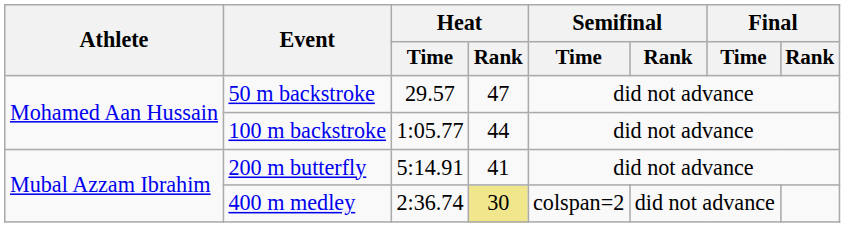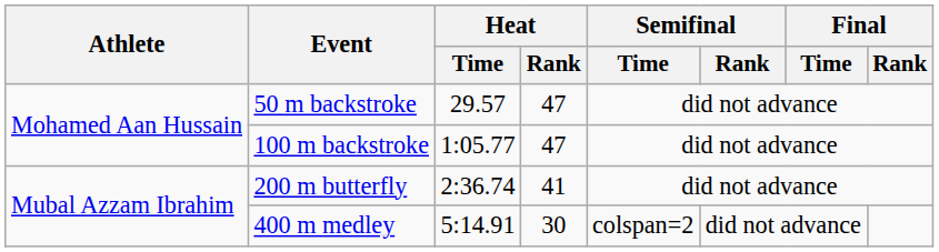100 m backstroke | Heat / Rank: 44 -> 47
200 m butterfly | Heat / Time: 5:14.91 -> 2:36.74
400 m medley | Heat / Time: 2:36.74 -> 5:14.91
400 m medley | Heat / Rank: khaki background -> no background
